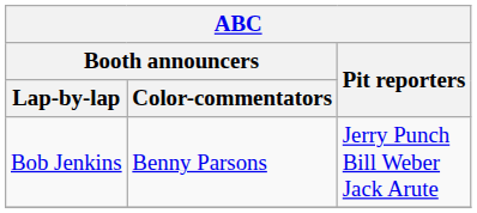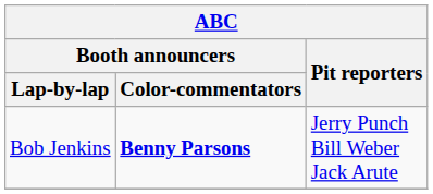Bob Jenkins | Booth announcers / Color-commentators: normal -> bold
